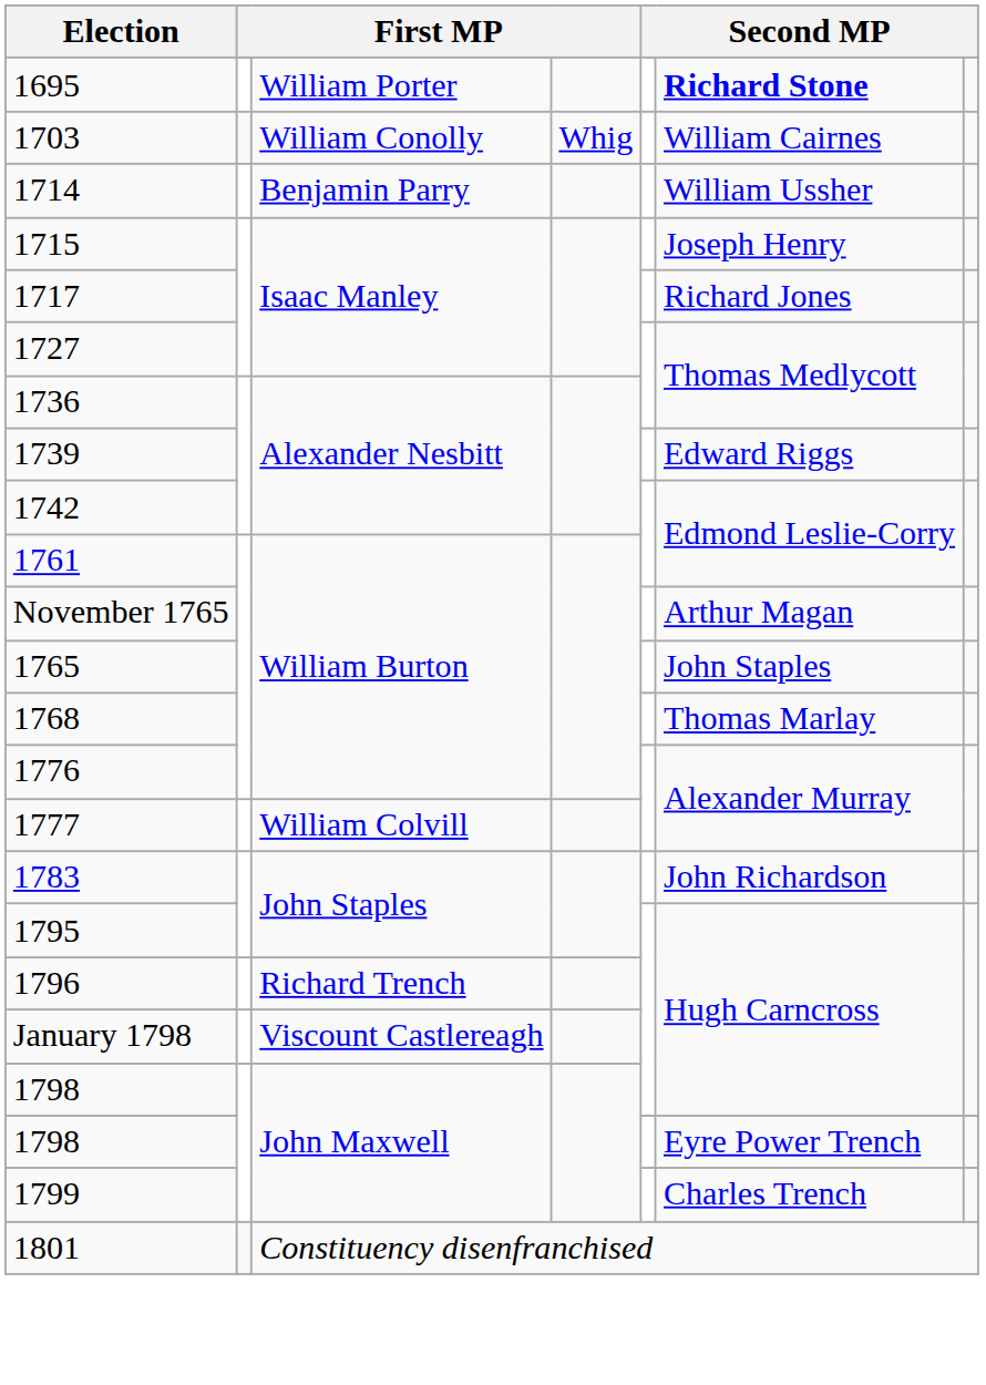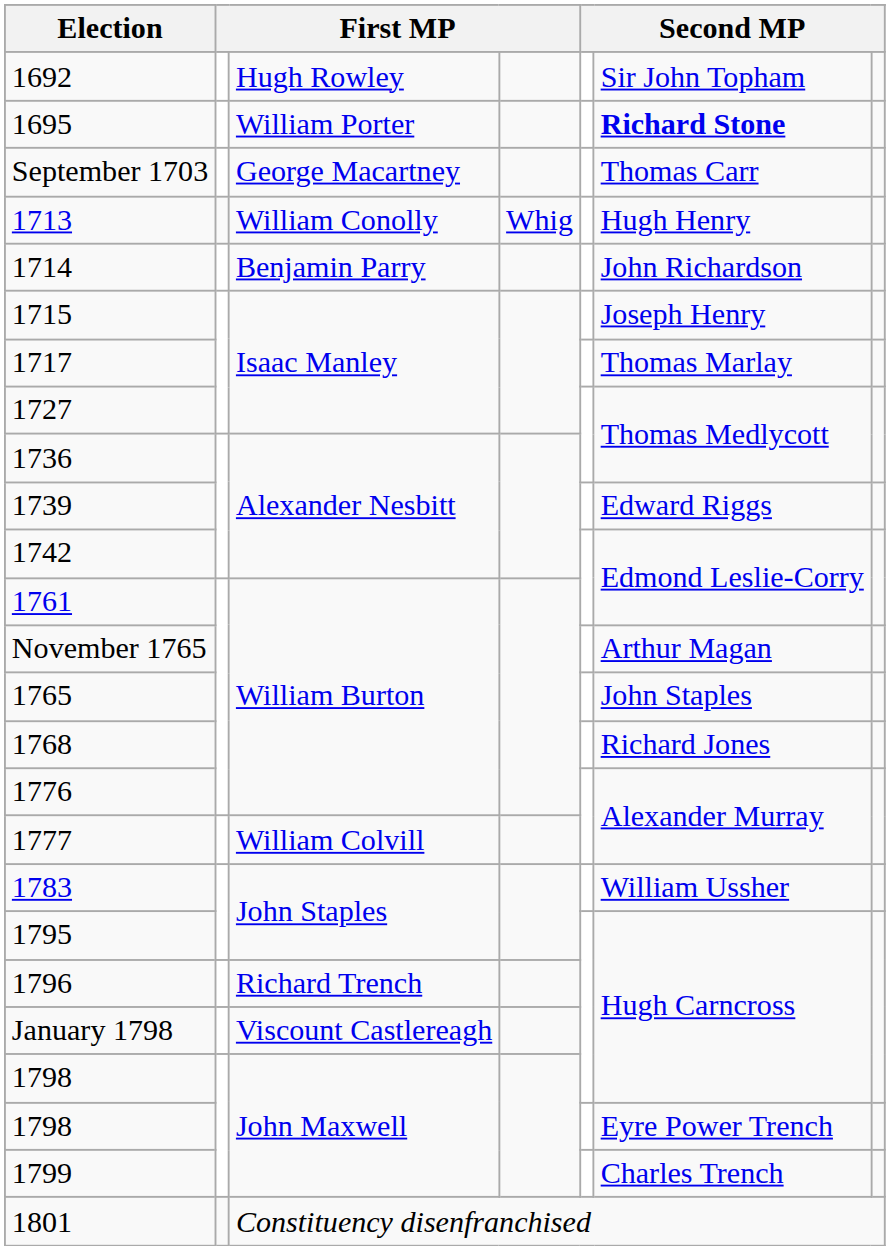+ row: 1692 | Hugh Rowley | Sir John Topham
- row: 1703 | William Conolly | Whig | William Cairnes
+ row: September 1703 | George Macartney | Thomas Carr
+ row: 1713 | William Conolly | Whig | Hugh Henry
1714 | column 6: William Ussher -> John Richardson
1717 | column 6: Richard Jones -> Thomas Marlay
1768 | column 6: Thomas Marlay -> Richard Jones
1783 | column 6: John Richardson -> William Ussher
